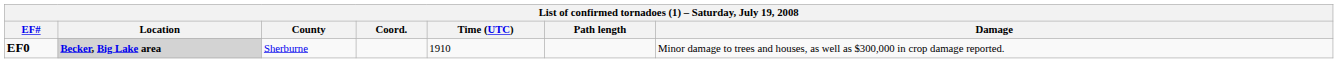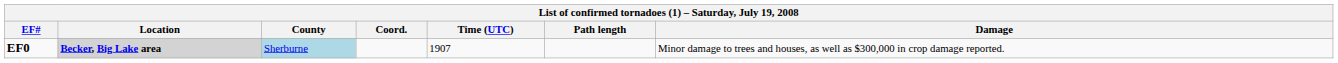EF0 | County: no background -> lightblue background
EF0 | Time (UTC): 1910 -> 1907
